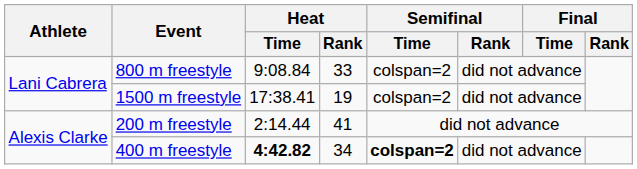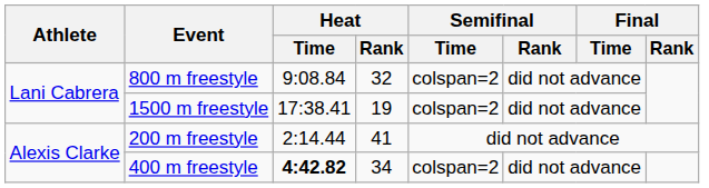800 m freestyle | Heat / Rank: 33 -> 32
400 m freestyle | Semifinal / Time: bold -> normal
